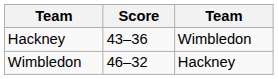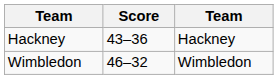row 2 | column 3: Wimbledon -> Hackney
row 3 | column 3: Hackney -> Wimbledon
